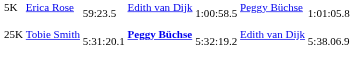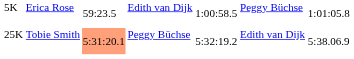Tobie Smith | column 3: no background -> lightsalmon background
Tobie Smith | column 4: bold -> normal
